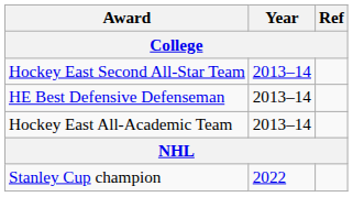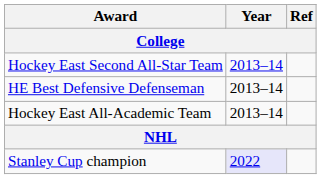Stanley Cup champion | Year: no background -> lavender background
